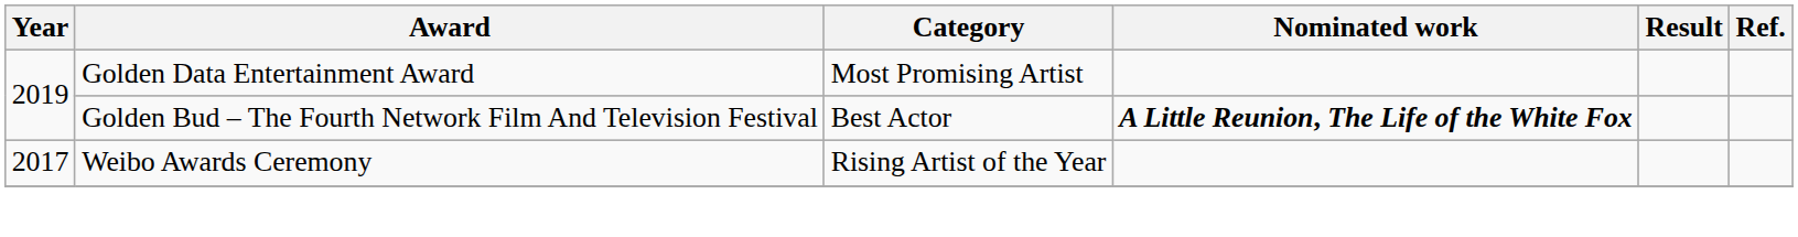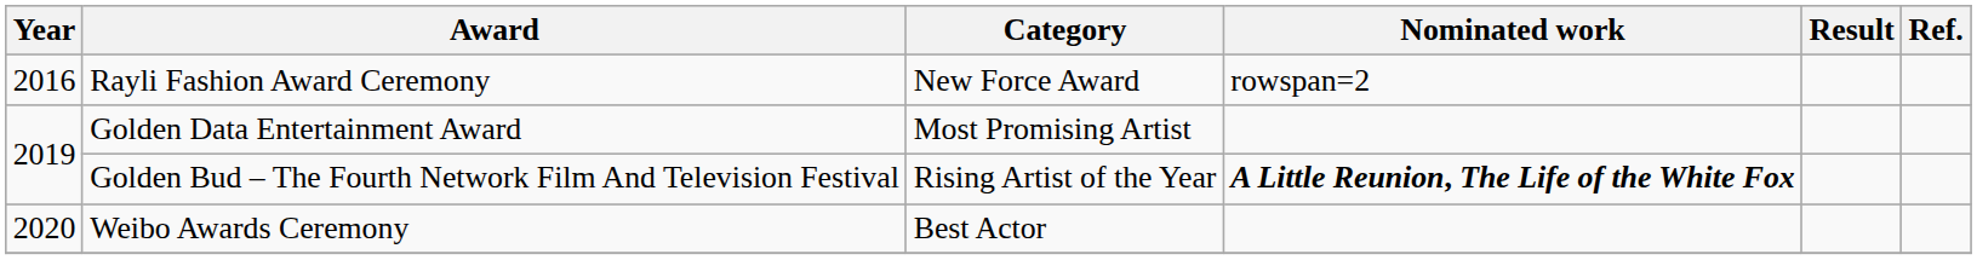+ row: 2016 | Rayli Fashion Award Ceremony | New Force Award | rowspan=2
Golden Bud – The Fourth Network Film And Television Festival | Category: Best Actor -> Rising Artist of the Year
Weibo Awards Ceremony | Year: 2017 -> 2020
Weibo Awards Ceremony | Category: Rising Artist of the Year -> Best Actor
